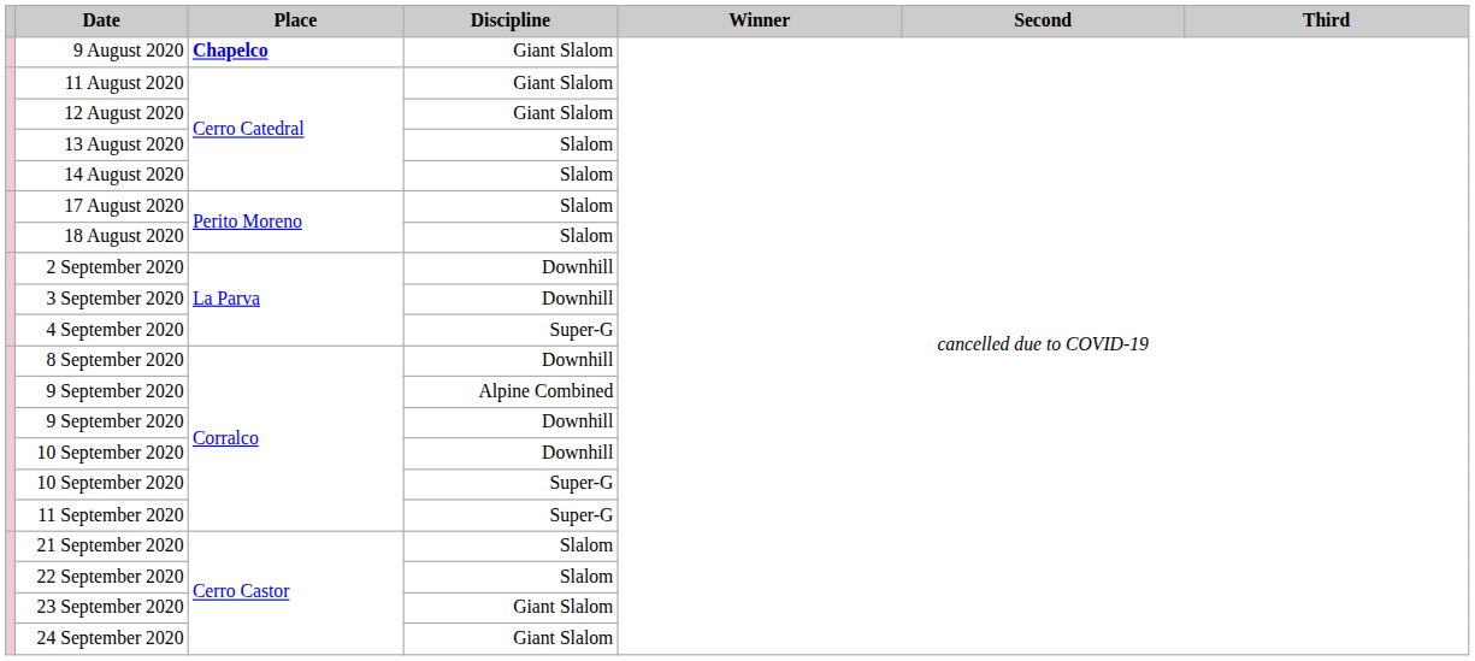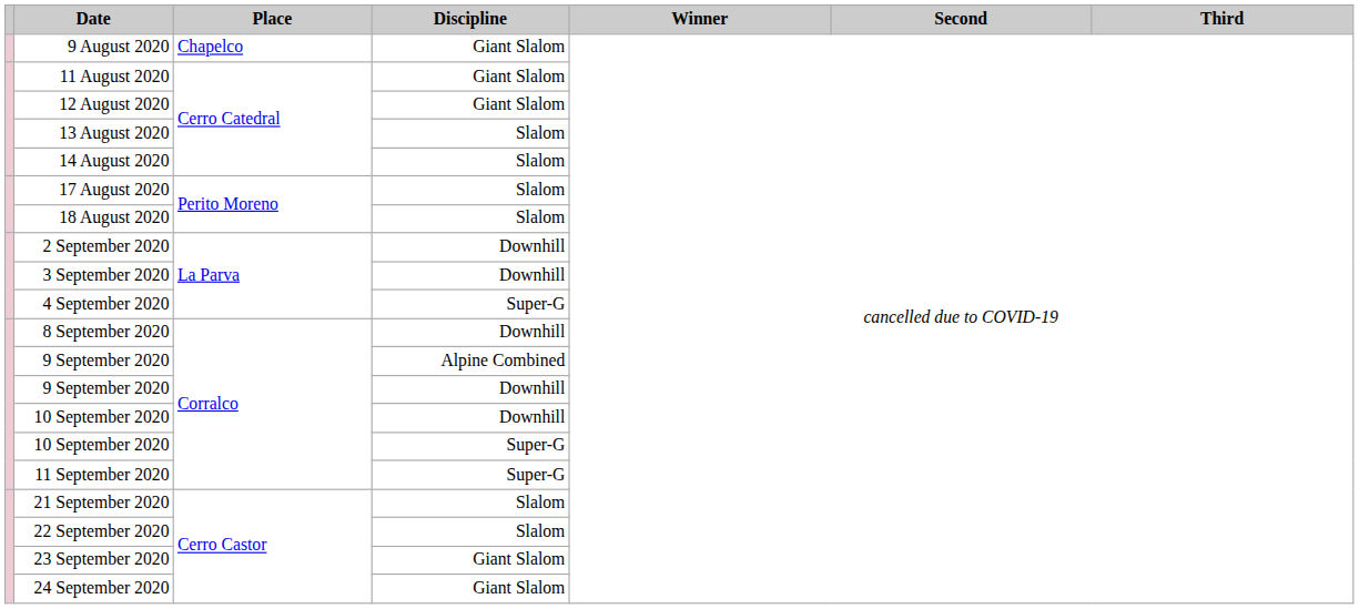9 August 2020 | Place: bold -> normal
